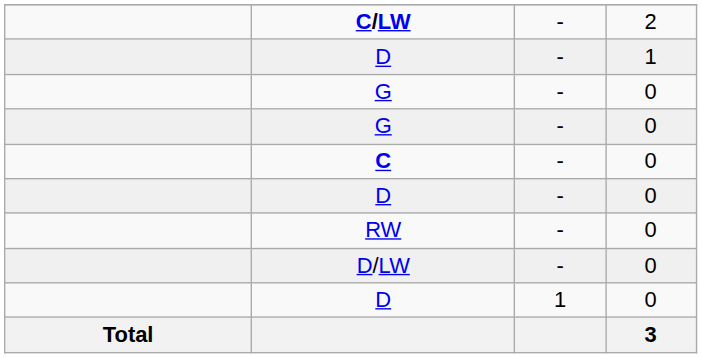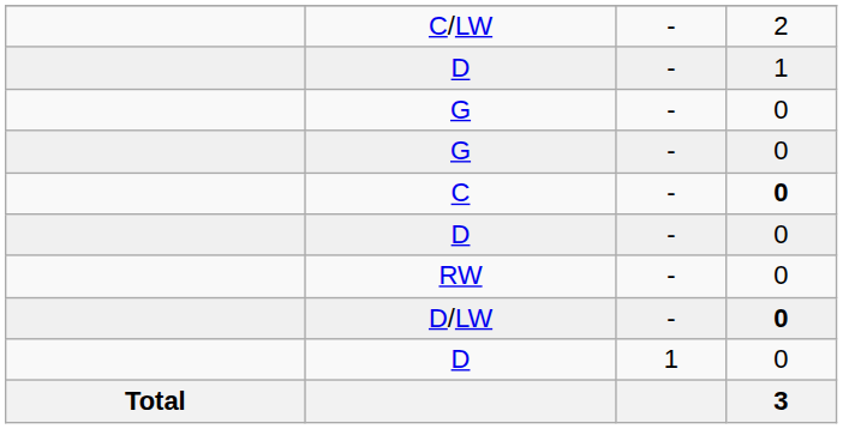C/LW | column 2: bold -> normal
C | column 2: bold -> normal
C | column 4: normal -> bold
D/LW | column 4: normal -> bold
